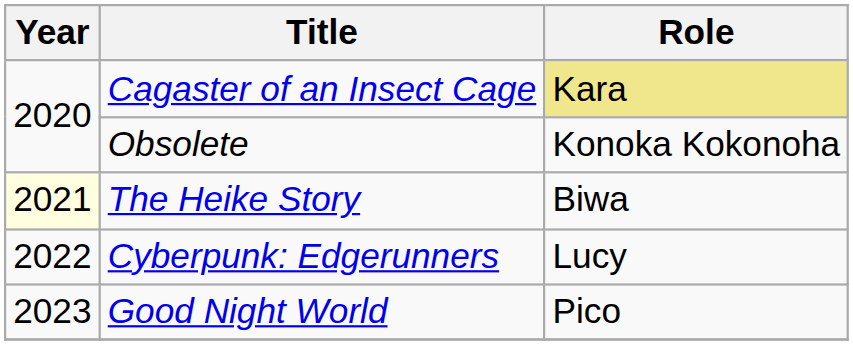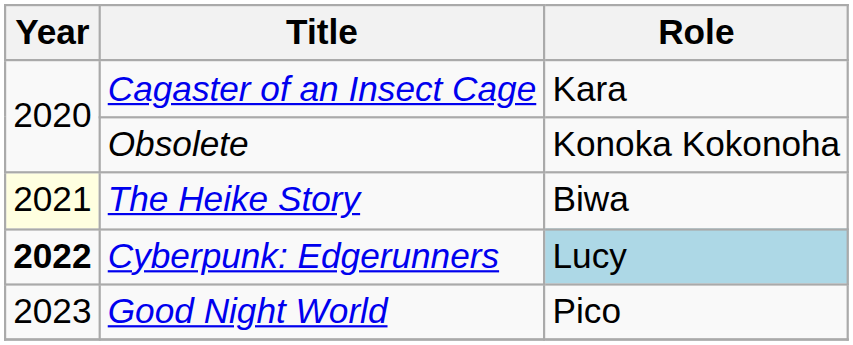Cagaster of an Insect Cage | Role: khaki background -> no background
Cyberpunk: Edgerunners | Year: normal -> bold
Cyberpunk: Edgerunners | Role: no background -> lightblue background
